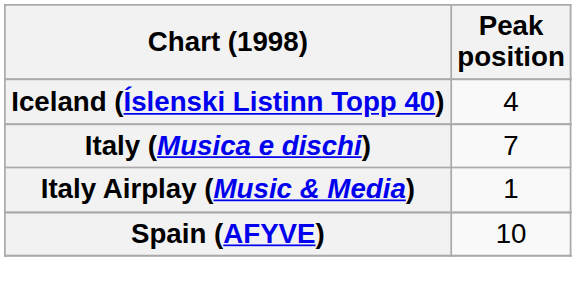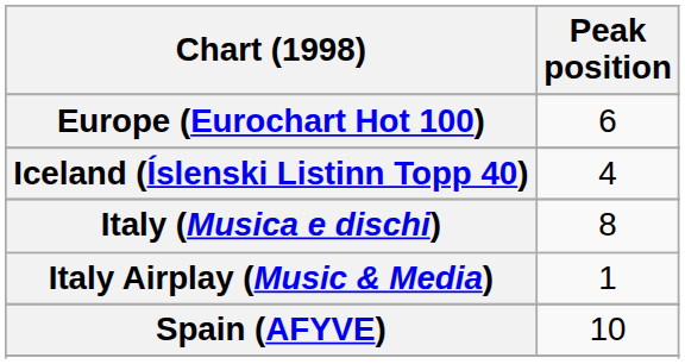+ row: Europe (Eurochart Hot 100) | 6
Italy (Musica e dischi) | Peak position: 7 -> 8
